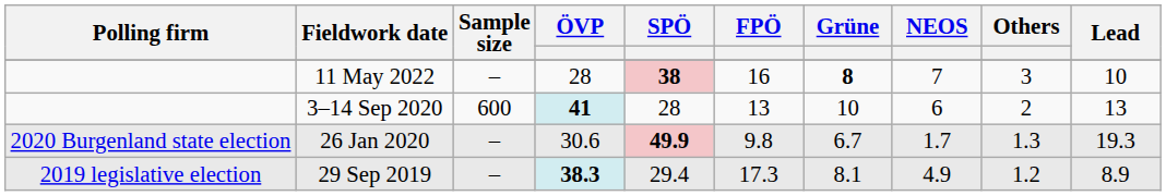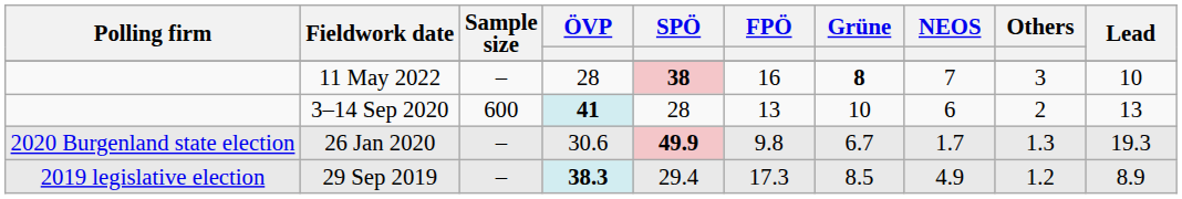29 Sep 2019 | Grüne: 8.1 -> 8.5
